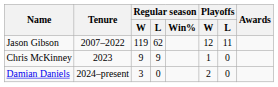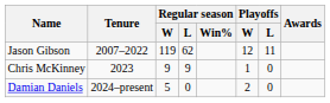Damian Daniels | Regular season / W: 3 -> 5
